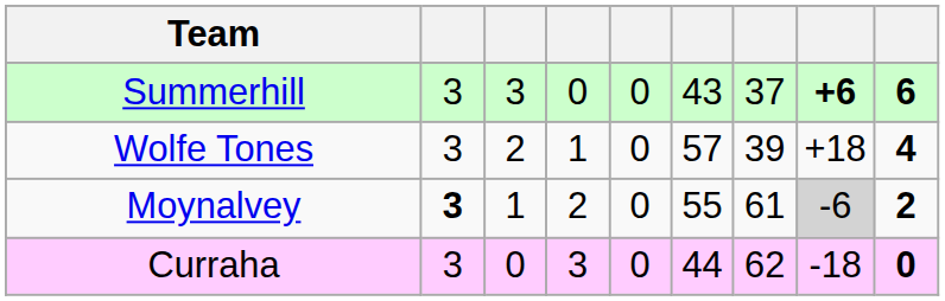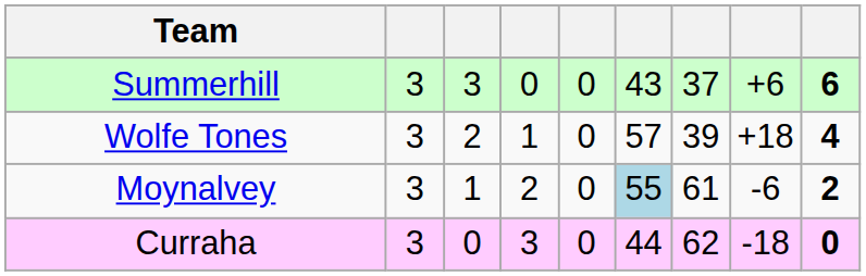Summerhill | column 8: bold -> normal
Moynalvey | column 2: bold -> normal
Moynalvey | column 6: no background -> lightblue background
Moynalvey | column 8: lightgrey background -> no background
